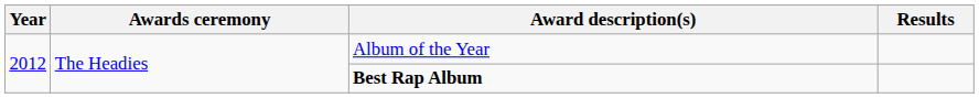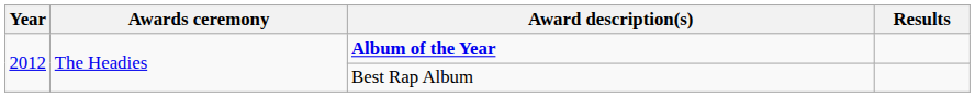Album of the Year | Award description(s): normal -> bold
Best Rap Album | Award description(s): bold -> normal
